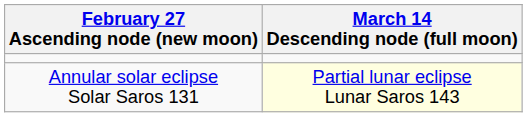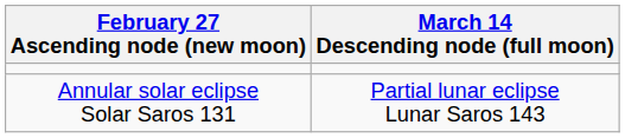Annular solar eclipse Solar Saros 131 | March 14 Descending node (full moon): lightyellow background -> no background
